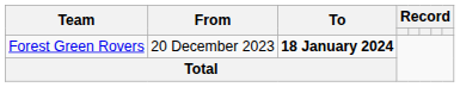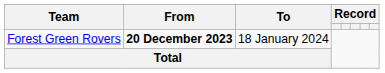Forest Green Rovers | From: normal -> bold
Forest Green Rovers | To: bold -> normal
